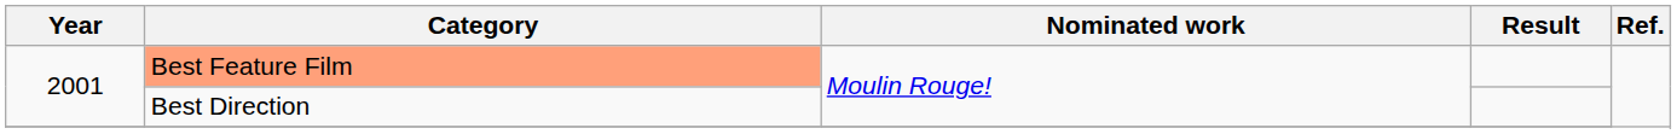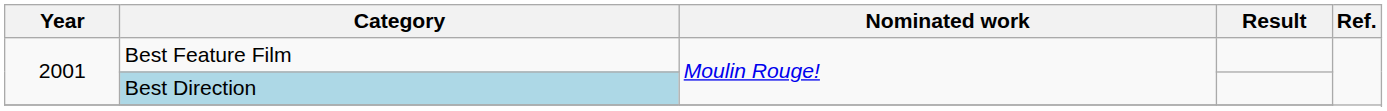Best Feature Film | Category: lightsalmon background -> no background
Best Direction | Category: no background -> lightblue background
